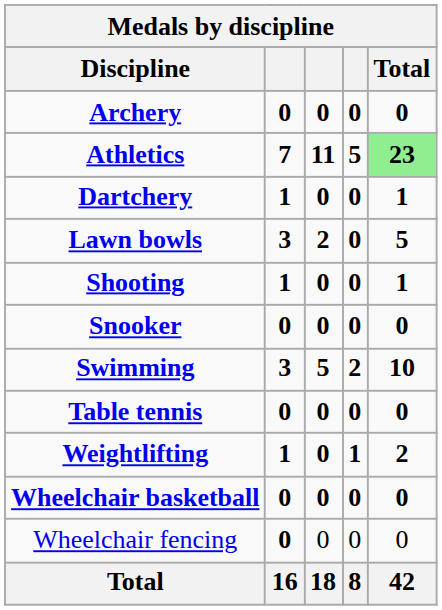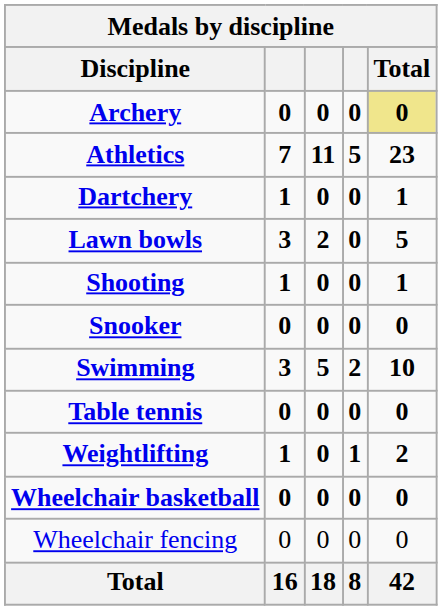Archery | Total: no background -> khaki background
Athletics | Total: lightgreen background -> no background
Wheelchair fencing | column 2: bold -> normal
